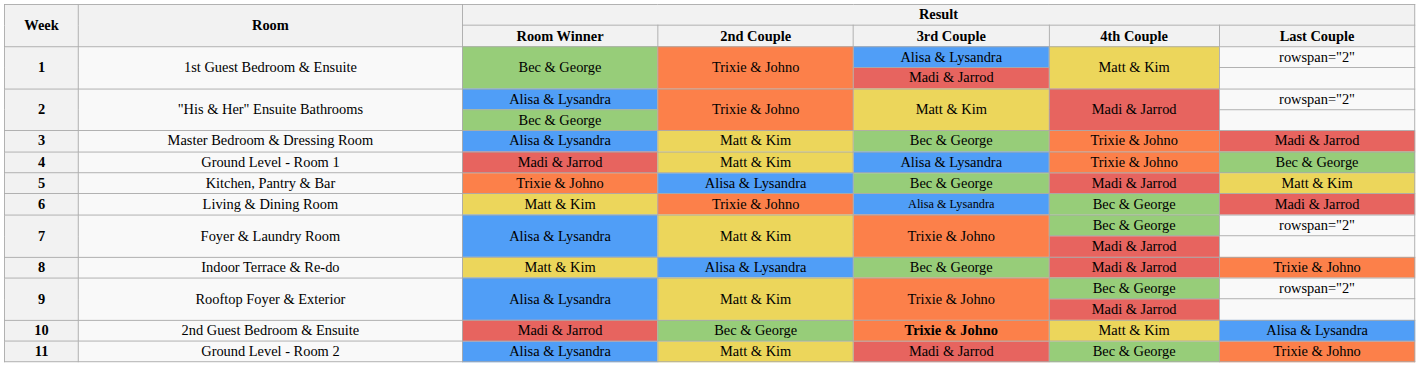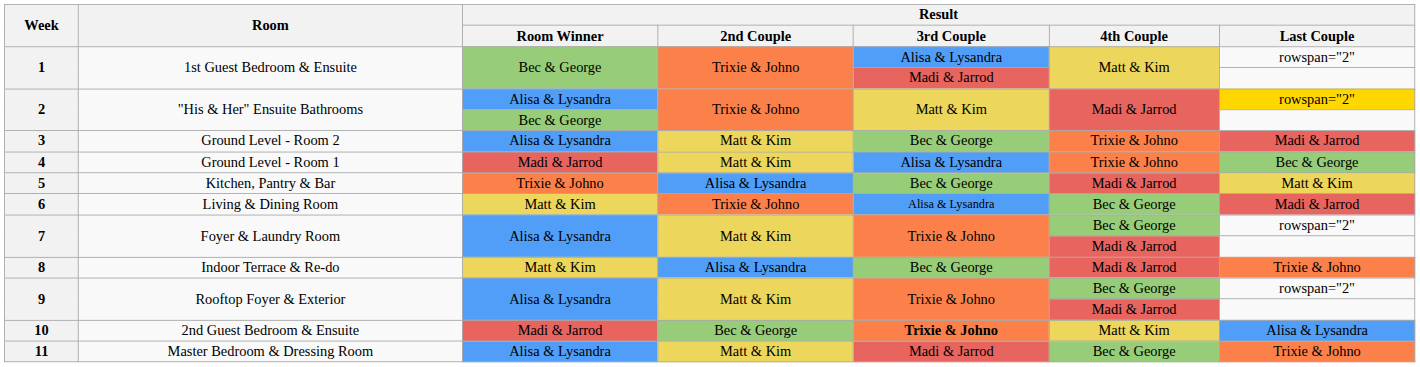2 / Alisa & Lysandra | Result / Last Couple: no background -> gold background
3 | Room: Master Bedroom & Dressing Room -> Ground Level - Room 2
11 | Room: Ground Level - Room 2 -> Master Bedroom & Dressing Room
